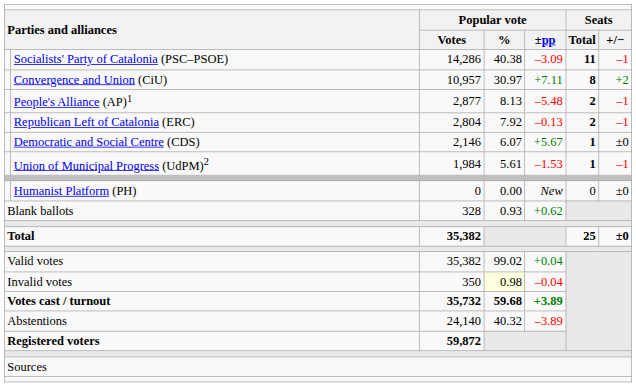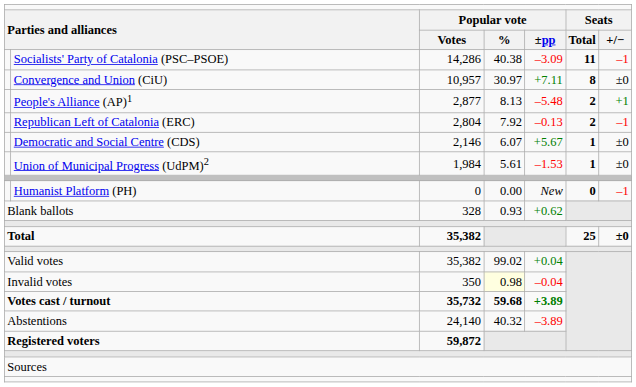Convergence and Union (CiU) | column 7: +2 -> ±0
People's Alliance (AP)1 | column 7: –1 -> +1
Union of Municipal Progress (UdPM)2 | column 7: –1 -> ±0
Humanist Platform (PH) | column 6: normal -> bold
Humanist Platform (PH) | column 7: ±0 -> –1
